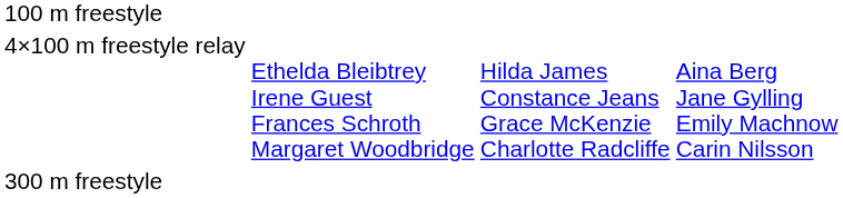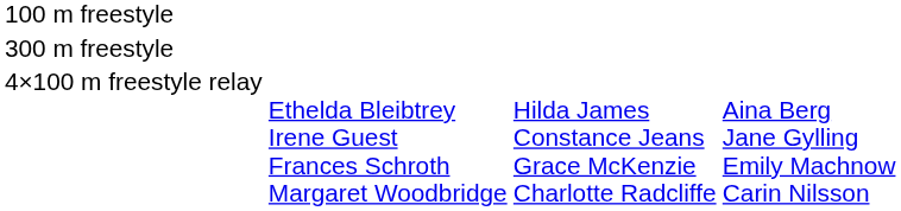rows swapped: 300 m freestyle <-> 4×100 m freestyle relay
